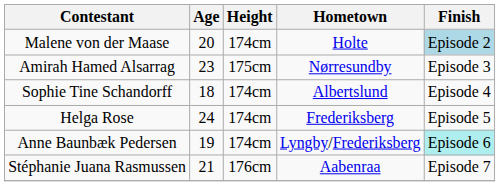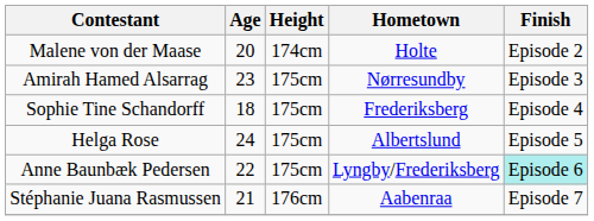Malene von der Maase | Finish: lightblue background -> no background
Sophie Tine Schandorff | Height: 174cm -> 175cm
Sophie Tine Schandorff | Hometown: Albertslund -> Frederiksberg
Helga Rose | Height: 174cm -> 175cm
Helga Rose | Hometown: Frederiksberg -> Albertslund
Anne Baunbæk Pedersen | Age: 19 -> 22
Anne Baunbæk Pedersen | Height: 174cm -> 175cm
